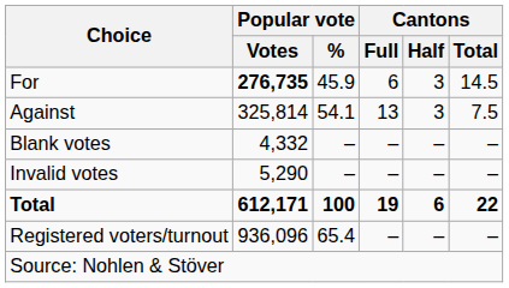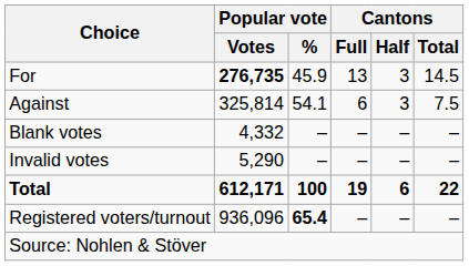For | Cantons / Full: 6 -> 13
Against | Cantons / Full: 13 -> 6
Registered voters/turnout | Popular vote / %: normal -> bold
